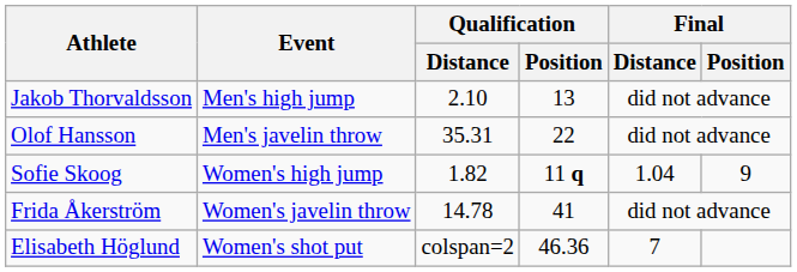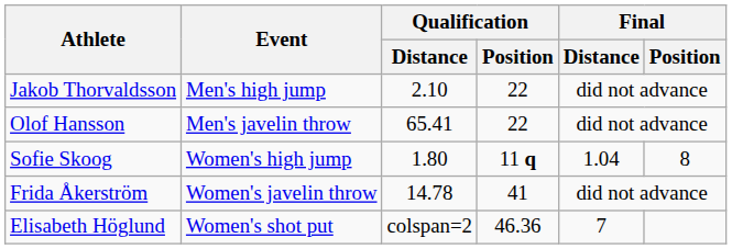Jakob Thorvaldsson | Qualification / Position: 13 -> 22
Olof Hansson | Qualification / Distance: 35.31 -> 65.41
Sofie Skoog | Qualification / Distance: 1.82 -> 1.80
Sofie Skoog | Final / Position: 9 -> 8
